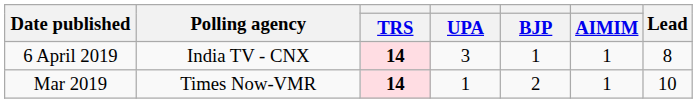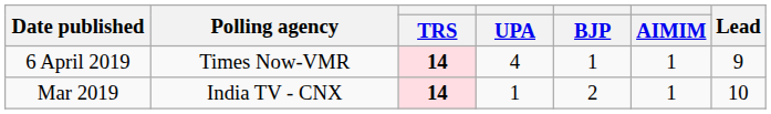6 April 2019 | Polling agency: India TV - CNX -> Times Now-VMR
6 April 2019 | UPA: 3 -> 4
6 April 2019 | Lead: 8 -> 9
Mar 2019 | Polling agency: Times Now-VMR -> India TV - CNX
